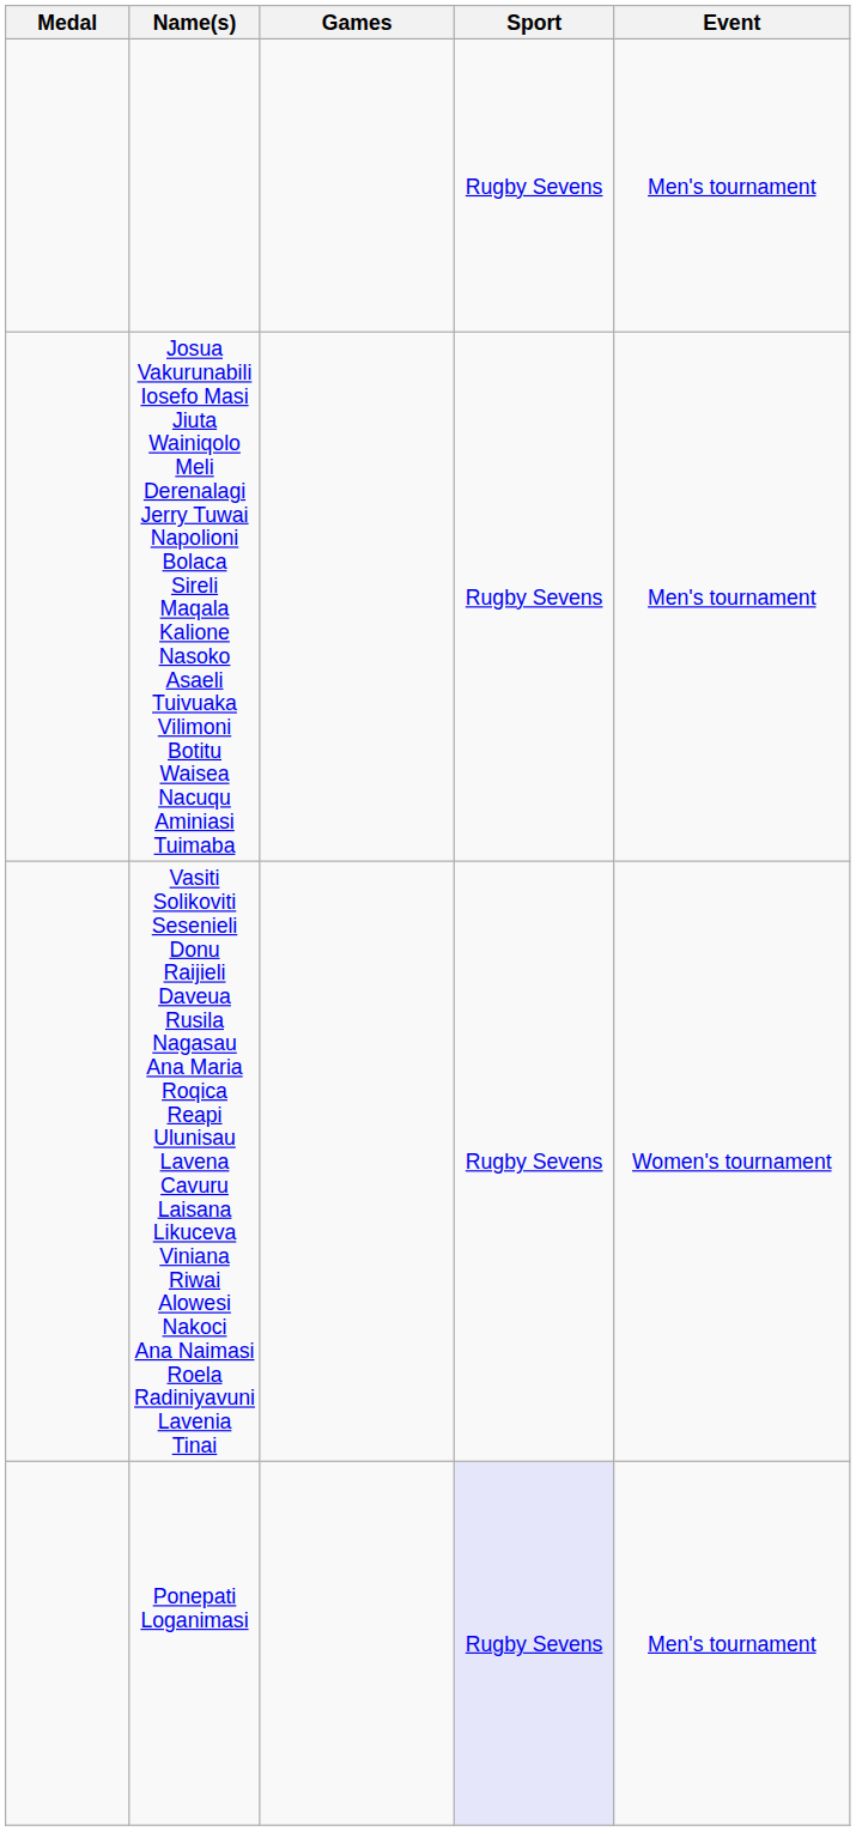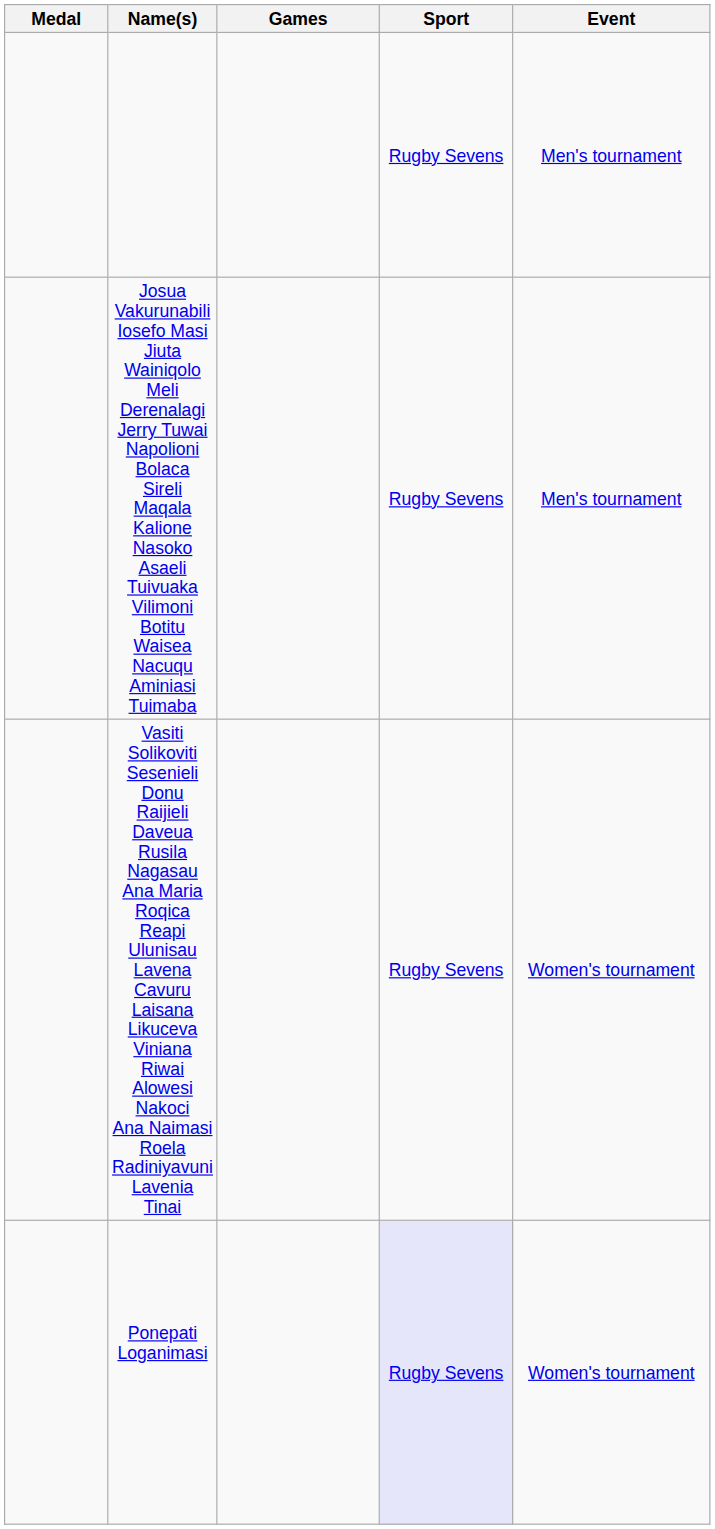Ponepati Loganimasi | Event: Men's tournament -> Women's tournament
